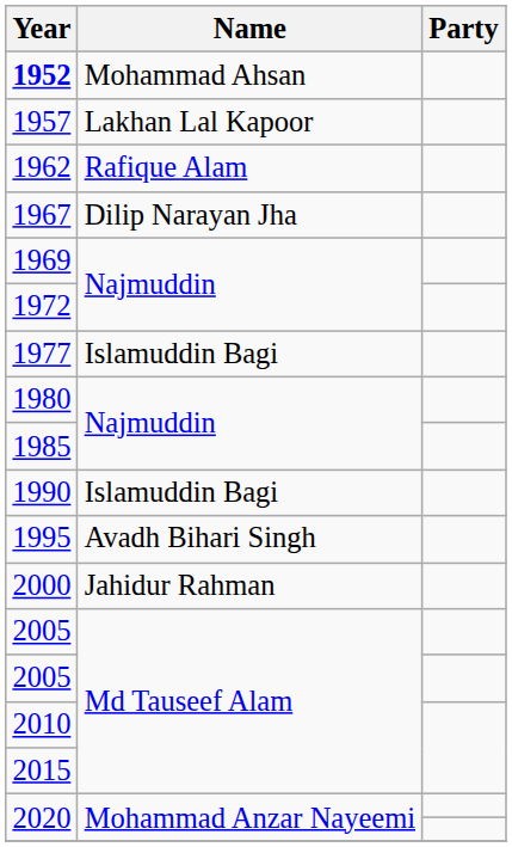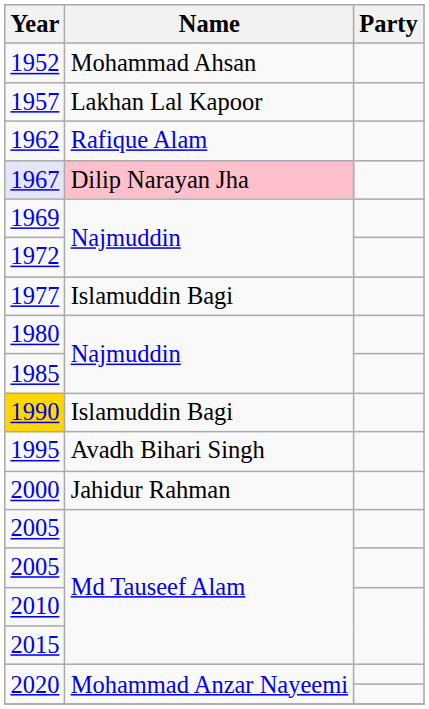1952 | Year: bold -> normal
1967 | Year: no background -> lavender background
1967 | Name: no background -> pink background
1990 | Year: no background -> gold background
